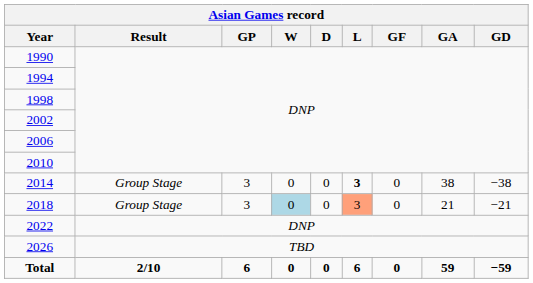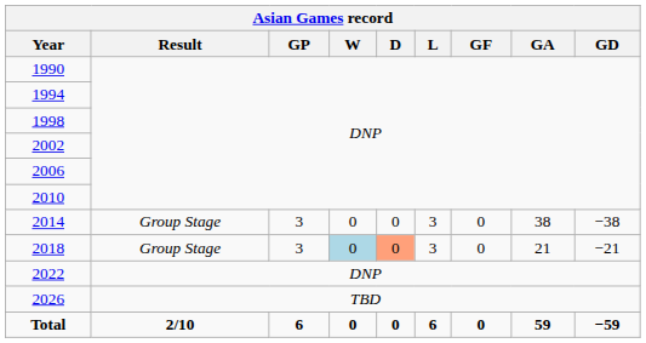2014 | L: bold -> normal
2018 | D: no background -> lightsalmon background
2018 | L: lightsalmon background -> no background
